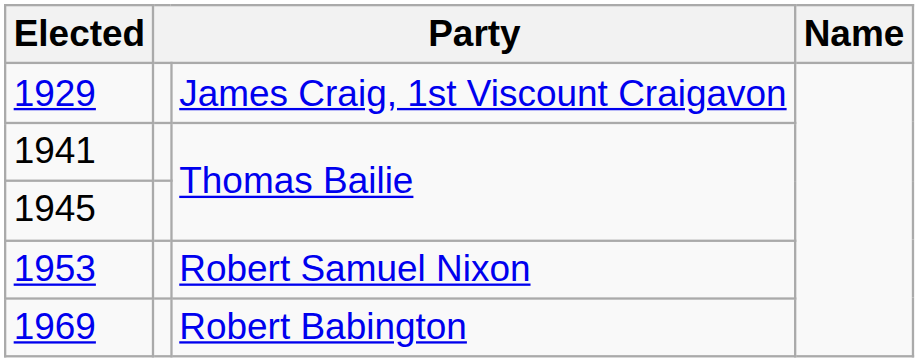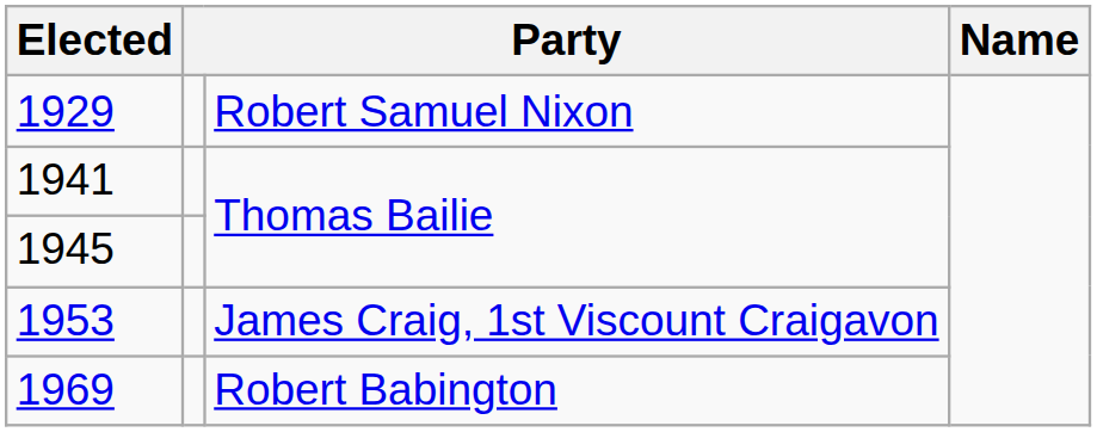1929 | column 3: James Craig, 1st Viscount Craigavon -> Robert Samuel Nixon
1953 | column 3: Robert Samuel Nixon -> James Craig, 1st Viscount Craigavon
